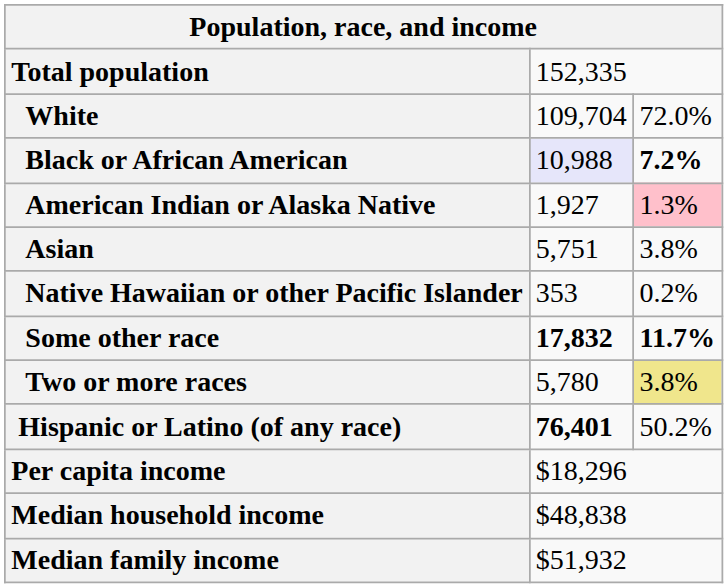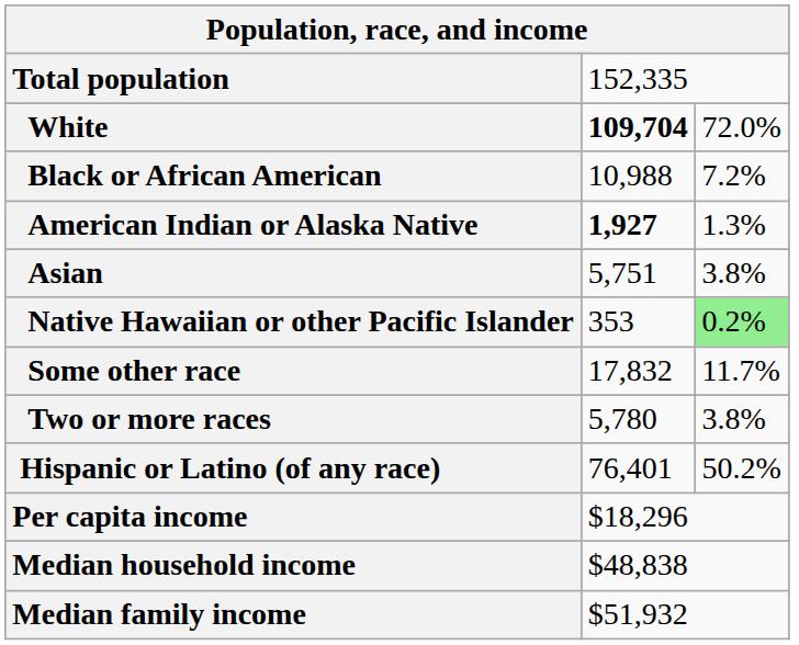White | column 2: normal -> bold
Black or African American | column 2: lavender background -> no background
Black or African American | column 3: bold -> normal
American Indian or Alaska Native | column 2: normal -> bold
American Indian or Alaska Native | column 3: pink background -> no background
Native Hawaiian or other Pacific Islander | column 3: no background -> lightgreen background
Some other race | column 2: bold -> normal
Some other race | column 3: bold -> normal
Two or more races | column 3: khaki background -> no background
Hispanic or Latino (of any race) | column 2: bold -> normal
